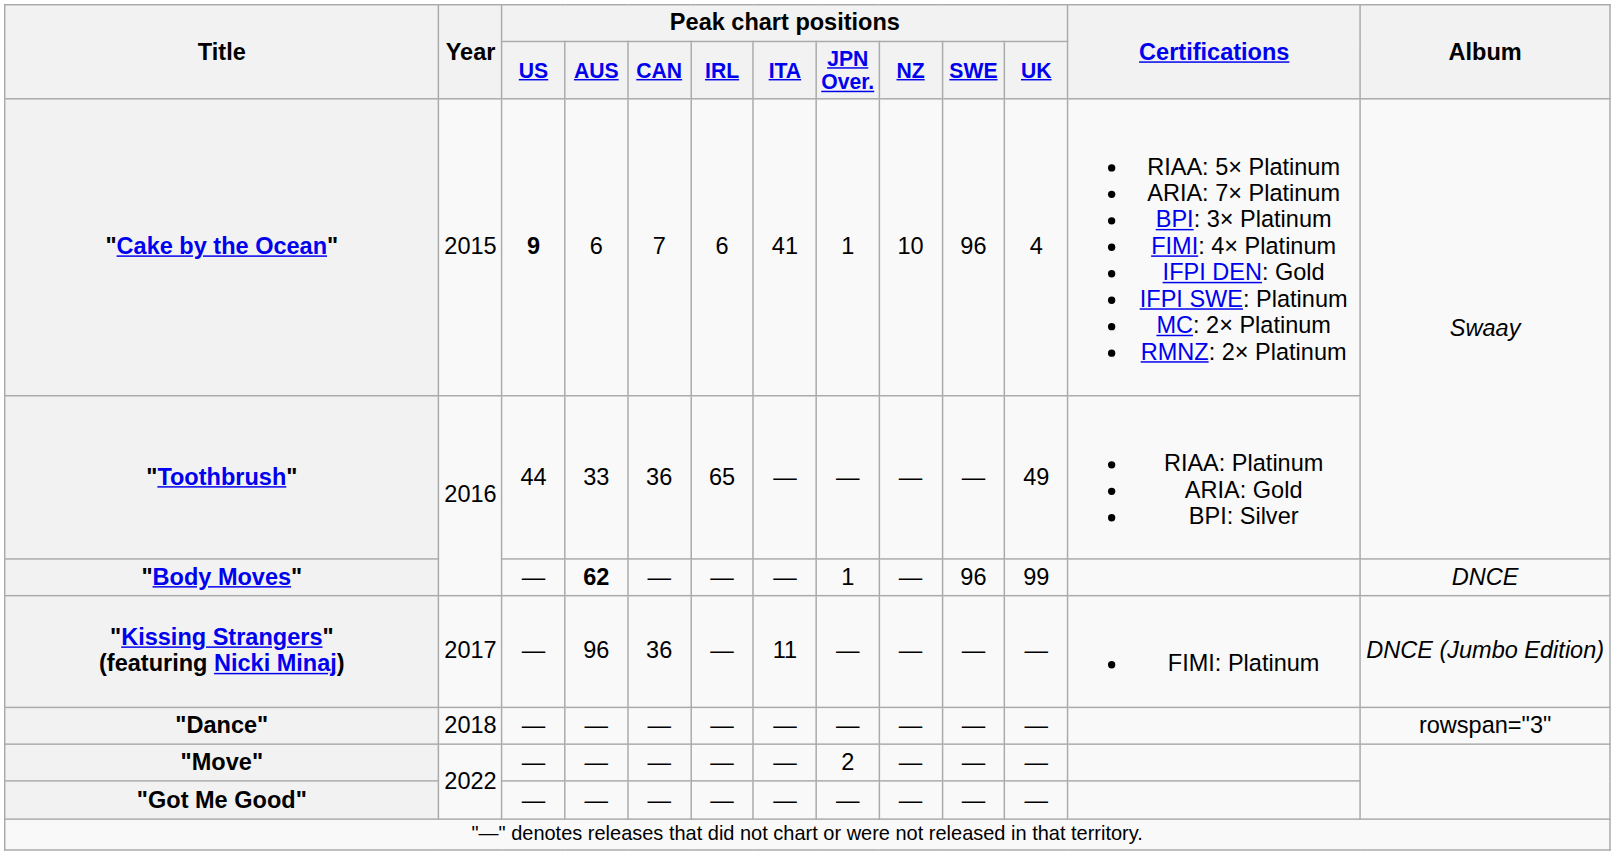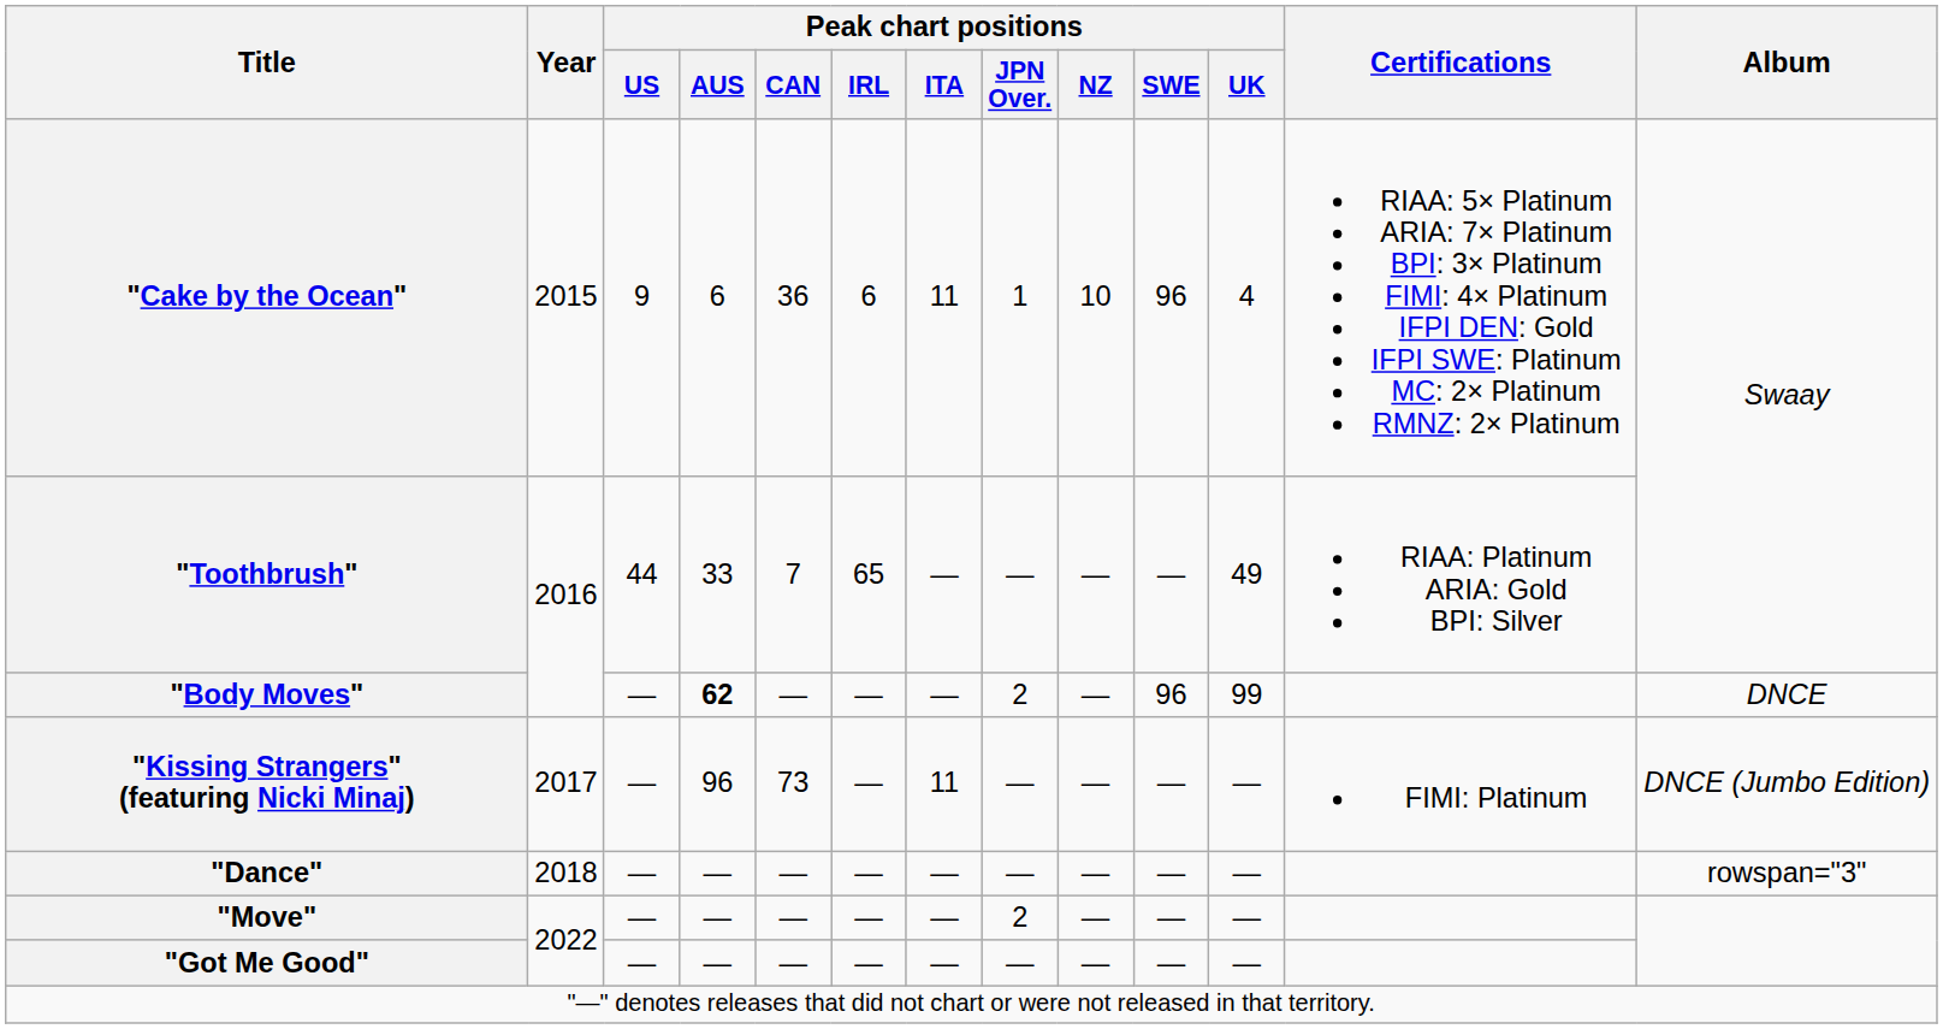"Cake by the Ocean" | Peak chart positions / US: bold -> normal
"Cake by the Ocean" | Peak chart positions / CAN: 7 -> 36
"Cake by the Ocean" | Peak chart positions / ITA: 41 -> 11
"Toothbrush" | Peak chart positions / CAN: 36 -> 7
"Body Moves" | Peak chart positions / JPN Over.: 1 -> 2
"Kissing Strangers" (featuring Nicki Minaj) | Peak chart positions / CAN: 36 -> 73
